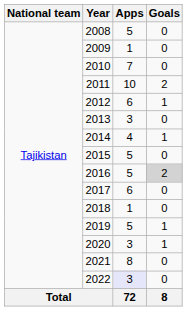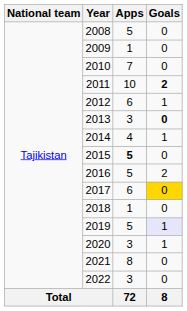2011 | Goals: normal -> bold
2013 | Goals: normal -> bold
2015 | Apps: normal -> bold
2016 | Goals: lightgrey background -> no background
2017 | Goals: no background -> gold background
2019 | Goals: no background -> lavender background
2022 | Apps: lavender background -> no background
